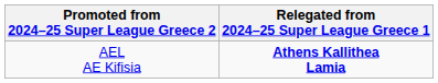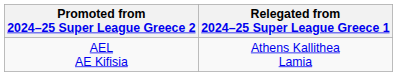AEL AE Kifisia | Relegated from 2024–25 Super League Greece 1: bold -> normal
